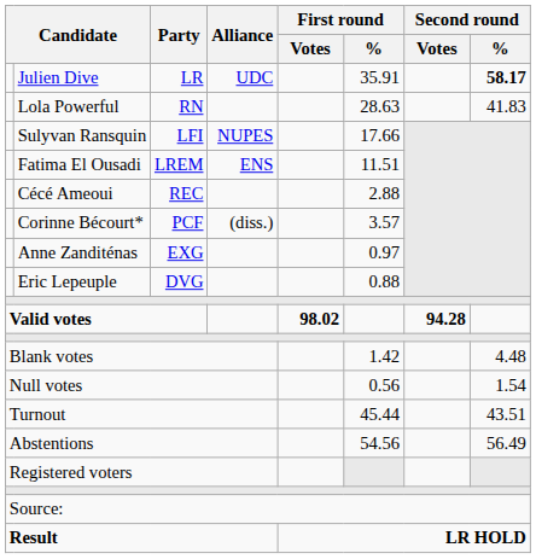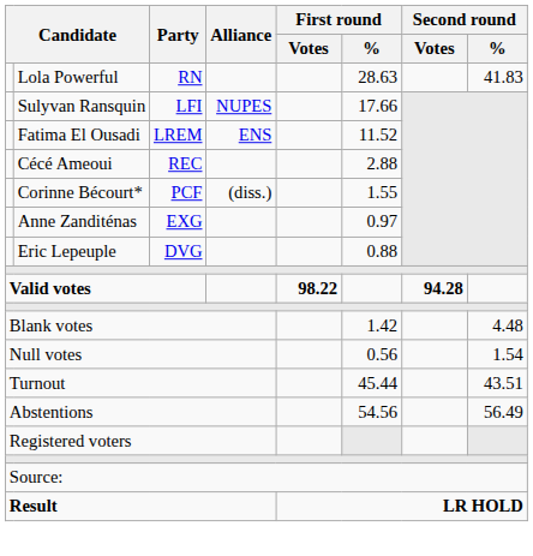- row: Julien Dive | LR | UDC | 35.91 | 58.17
Fatima El Ousadi | First round / %: 11.51 -> 11.52
Corinne Bécourt* | First round / %: 3.57 -> 1.55
Valid votes | First round / Votes: 98.02 -> 98.22
